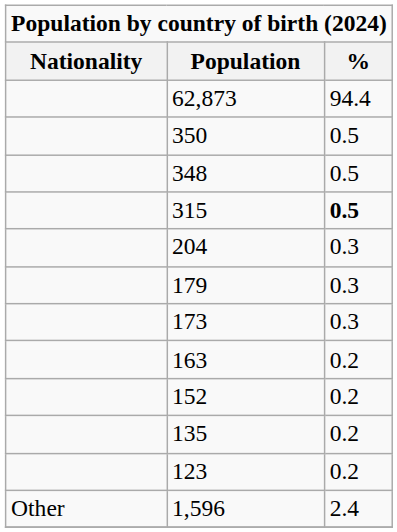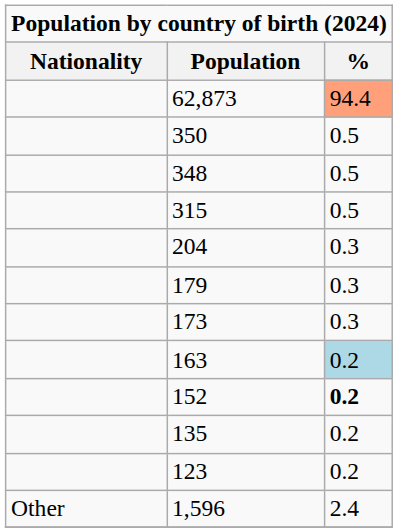62,873 | %: no background -> lightsalmon background
315 | %: bold -> normal
163 | %: no background -> lightblue background
152 | %: normal -> bold
